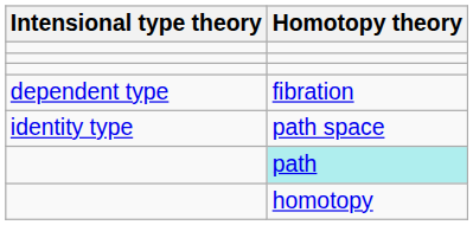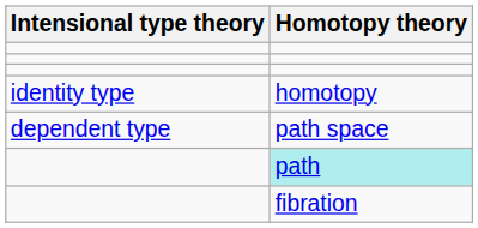row 5 | Intensional type theory: dependent type -> identity type
row 5 | Homotopy theory: fibration -> homotopy
row 6 | Intensional type theory: identity type -> dependent type
row 8 | Homotopy theory: homotopy -> fibration
